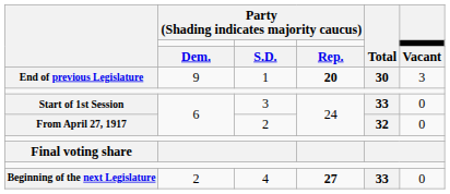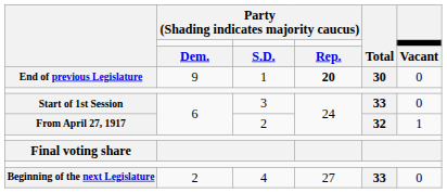End of previous Legislature | column 6: 3 -> 0
From April 27, 1917 | column 6: 0 -> 1
Beginning of the next Legislature | column 4: bold -> normal
